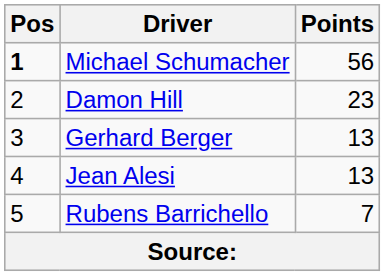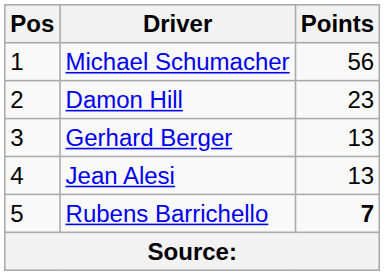Michael Schumacher | Pos: bold -> normal
Rubens Barrichello | Points: normal -> bold
